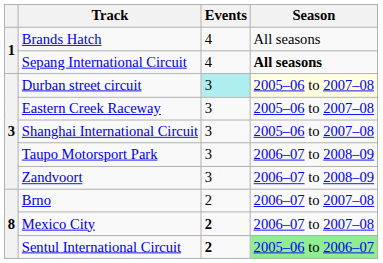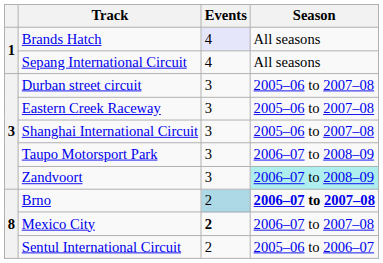Brands Hatch | Events: no background -> lavender background
Sepang International Circuit | Season: bold -> normal
Durban street circuit | Events: paleturquoise background -> no background
Durban street circuit | Season: lightyellow background -> no background
Zandvoort | Season: no background -> paleturquoise background
Brno | Events: no background -> lightblue background
Brno | Season: normal -> bold
Sentul International Circuit | Events: bold -> normal
Sentul International Circuit | Season: lightgreen background -> no background
